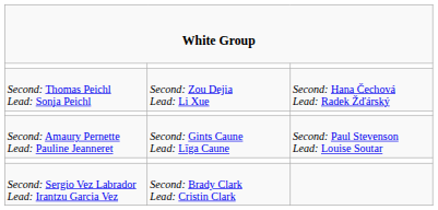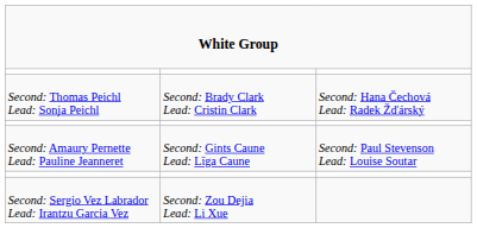Second: Thomas Peichl Lead: Sonja Peichl | column 2: Second: Zou Dejia Lead: Li Xue -> Second: Brady Clark Lead: Cristin Clark
Second: Sergio Vez Labrador Lead: Irantzu Garcia Vez | column 2: Second: Brady Clark Lead: Cristin Clark -> Second: Zou Dejia Lead: Li Xue
